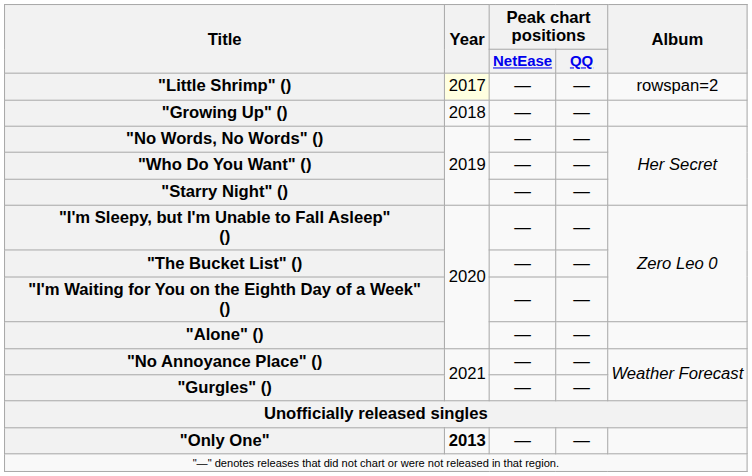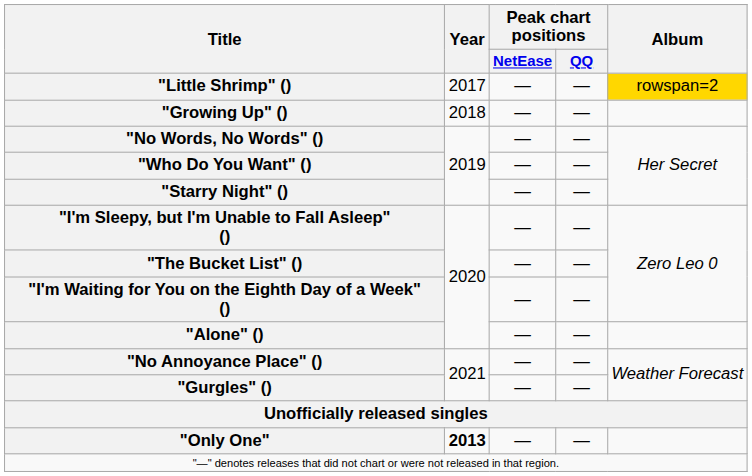"Little Shrimp" () | Year: lightyellow background -> no background
"Little Shrimp" () | Album: no background -> gold background
